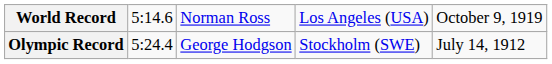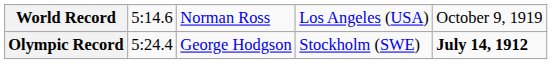Olympic Record | column 5: normal -> bold
